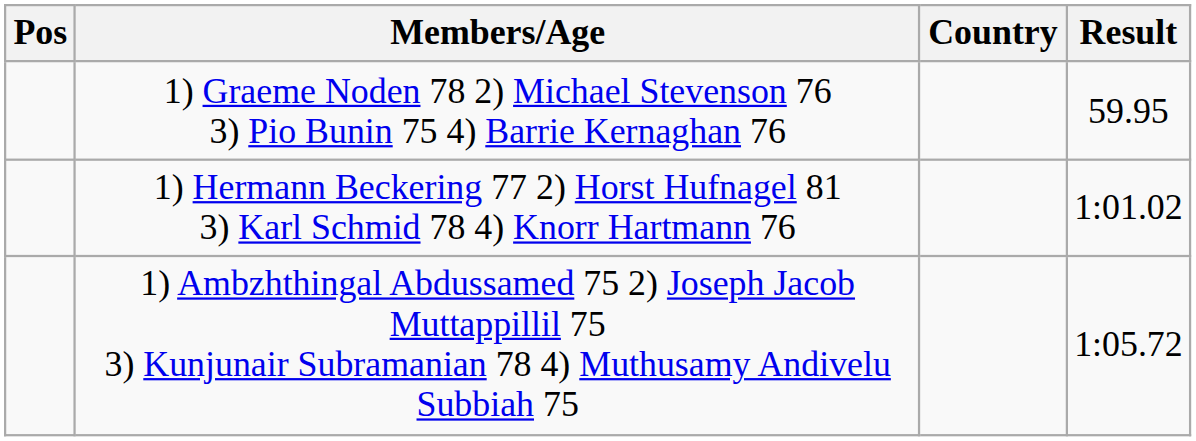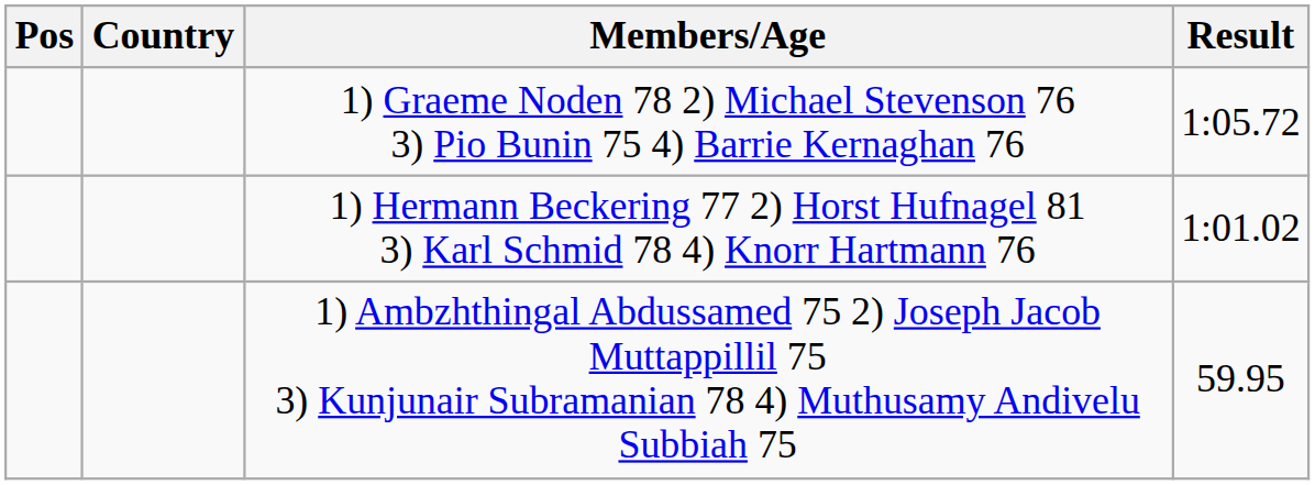columns swapped: Country <-> Members/Age
row 2 | Result: 59.95 -> 1:05.72
row 4 | Result: 1:05.72 -> 59.95
